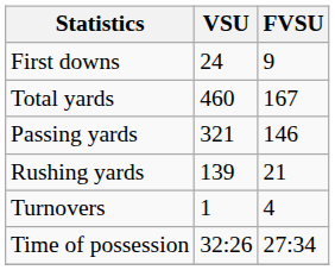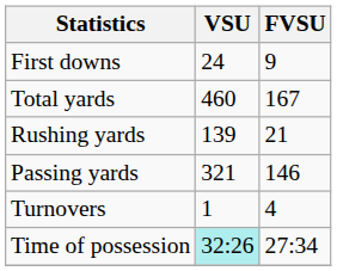rows swapped: Rushing yards <-> Passing yards
Time of possession | VSU: no background -> paleturquoise background
